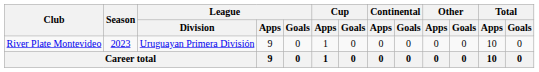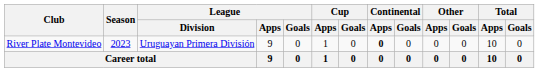River Plate Montevideo | Continental / Apps: normal -> bold
